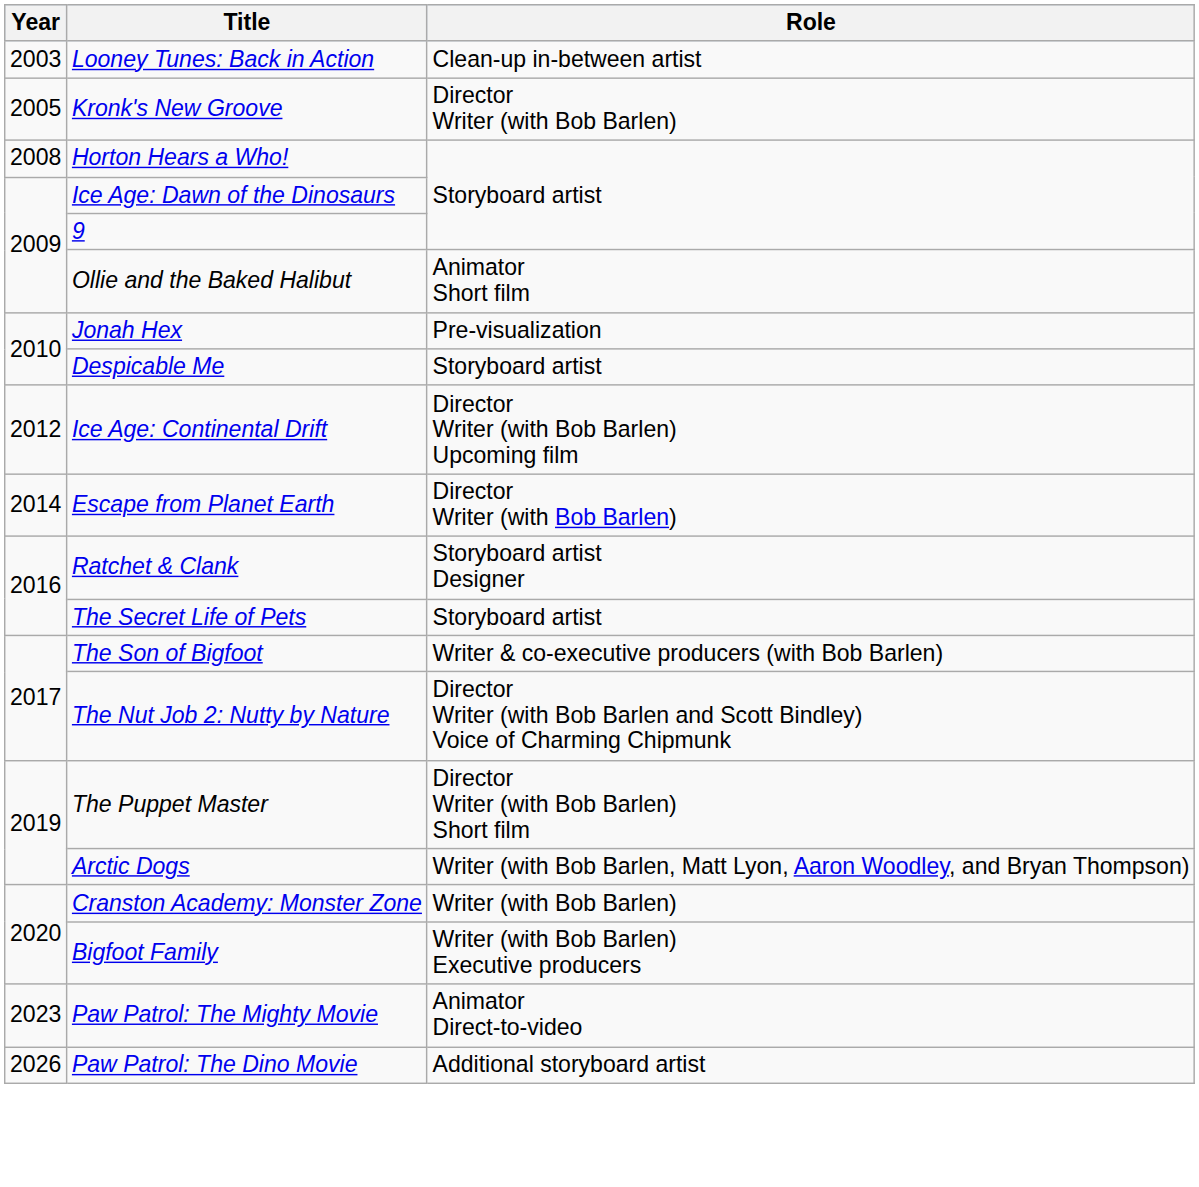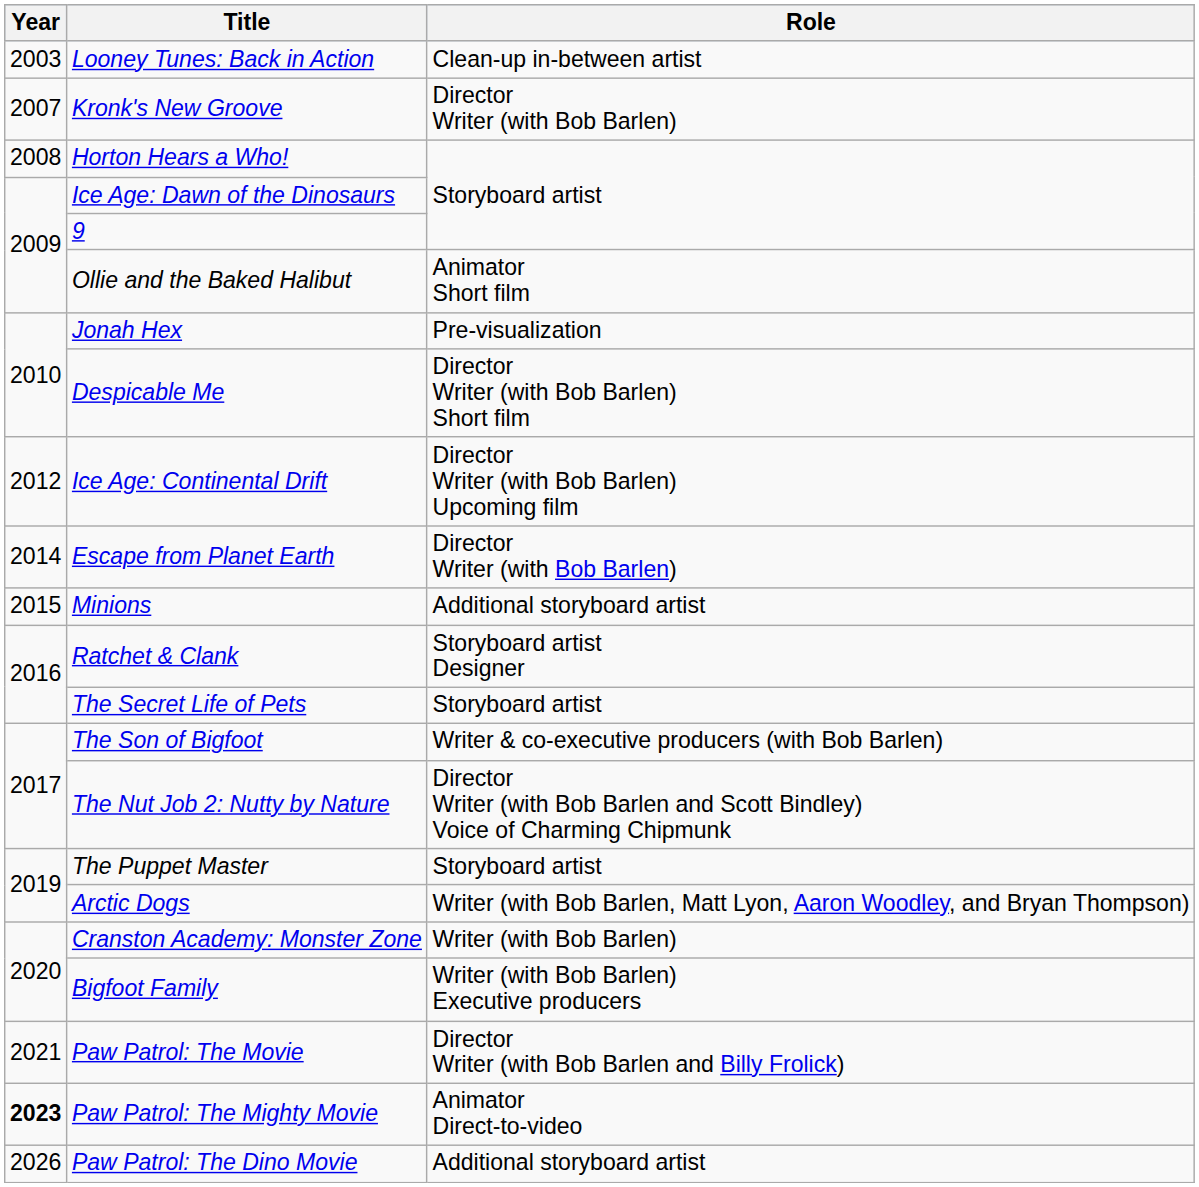Kronk's New Groove | Year: 2005 -> 2007
Despicable Me | Role: Storyboard artist -> Director Writer (with Bob Barlen) Short film
+ row: 2015 | Minions | Additional storyboard artist
The Puppet Master | Role: Director Writer (with Bob Barlen) Short film -> Storyboard artist
+ row: 2021 | Paw Patrol: The Movie | Director Writer (with Bob Barlen and Billy Frolick)
Paw Patrol: The Mighty Movie | Year: normal -> bold
